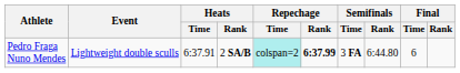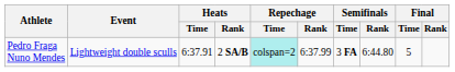Pedro Fraga Nuno Mendes | Repechage / Rank: bold -> normal
Pedro Fraga Nuno Mendes | Final / Time: 6 -> 5
